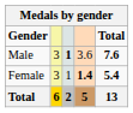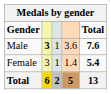Male | column 2: normal -> bold
Male | column 3: bold -> normal
Female | column 4: bold -> normal
